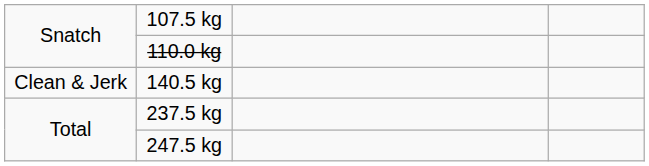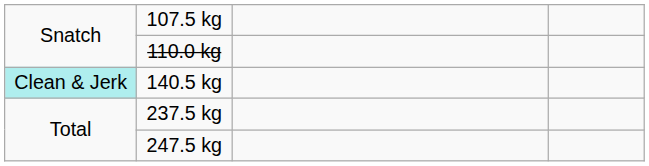140.5 kg | column 1: no background -> paleturquoise background
